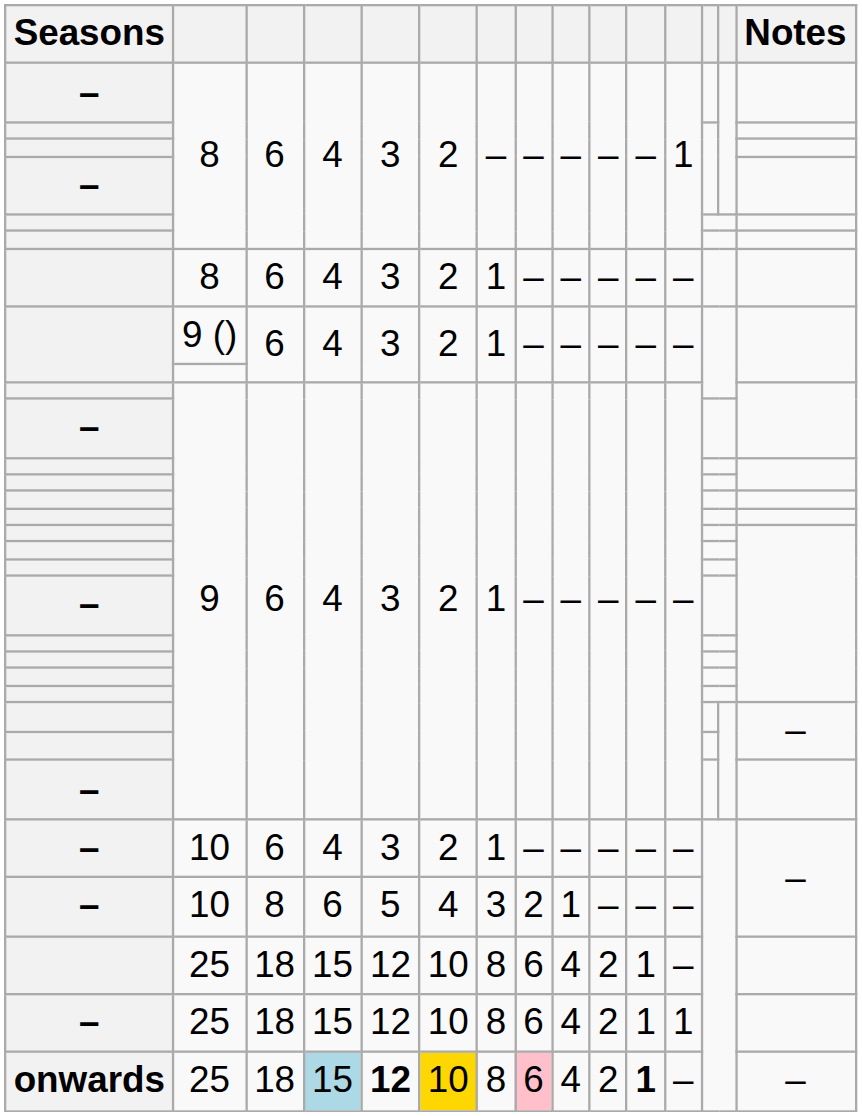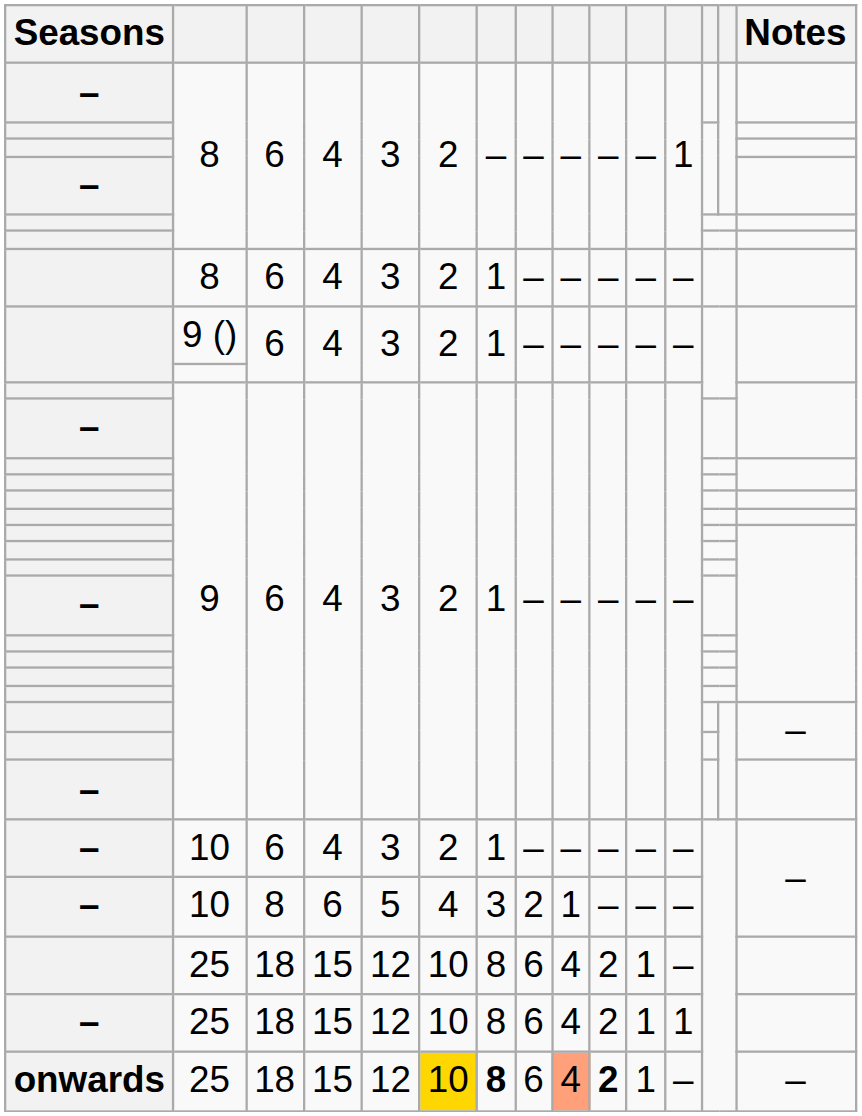onwards / 25 | column 4: lightblue background -> no background
onwards / 25 | column 5: bold -> normal
onwards / 25 | column 7: normal -> bold
onwards / 25 | column 8: pink background -> no background
onwards / 25 | column 9: no background -> lightsalmon background
onwards / 25 | column 10: normal -> bold
onwards / 25 | column 11: bold -> normal
